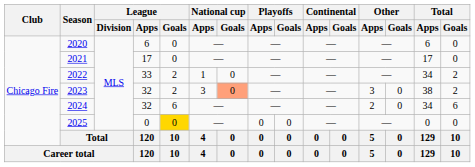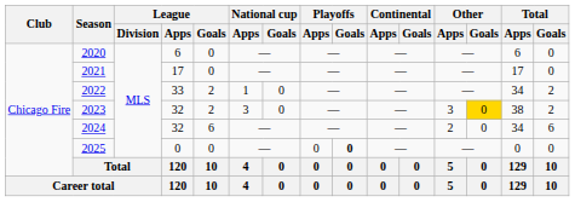2023 | National cup / Goals: lightsalmon background -> no background
2023 | Other / Goals: no background -> gold background
2025 | League / Goals: gold background -> no background
2025 | Playoffs / Goals: normal -> bold
